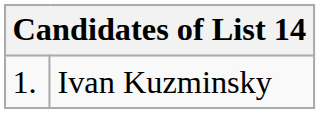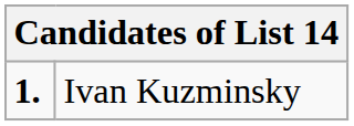Ivan Kuzminsky | column 1: normal -> bold
